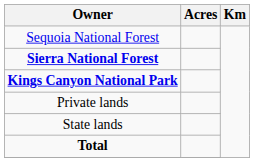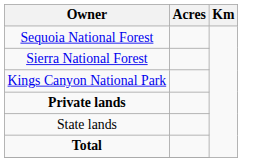Sierra National Forest | Owner: bold -> normal
Kings Canyon National Park | Owner: bold -> normal
Private lands | Owner: normal -> bold
